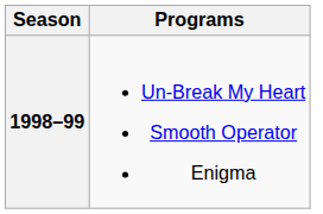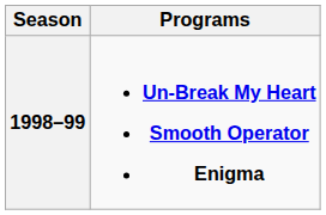1998–99 | Programs: normal -> bold
